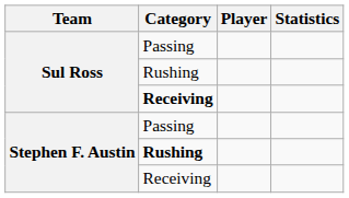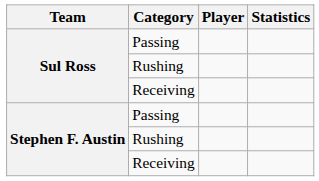Sul Ross / Receiving | Category: bold -> normal
Stephen F. Austin / Rushing | Category: bold -> normal
